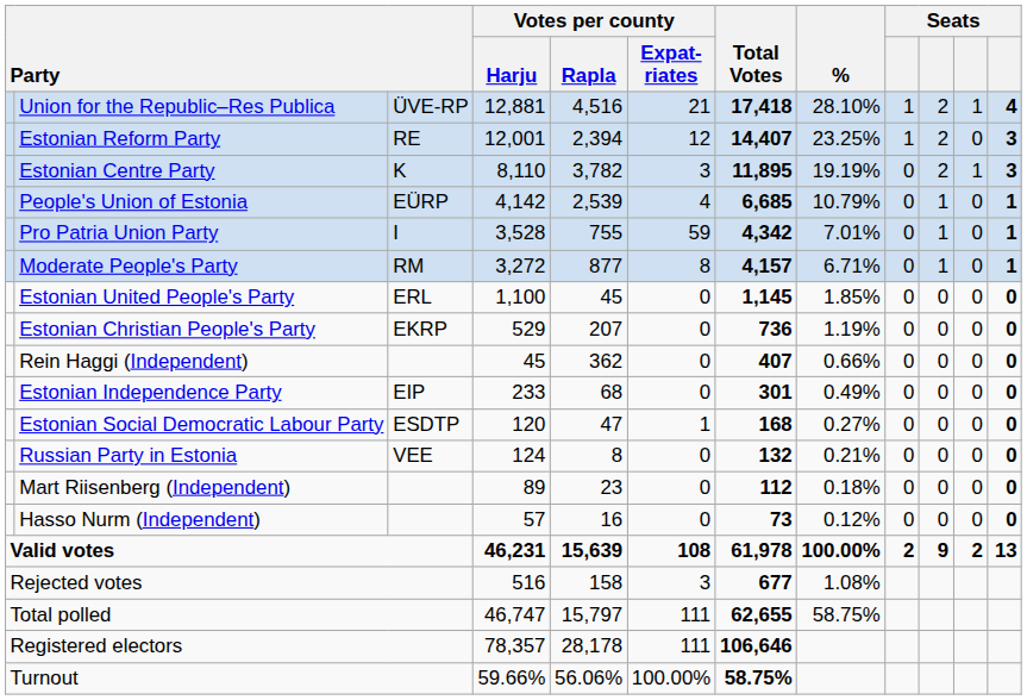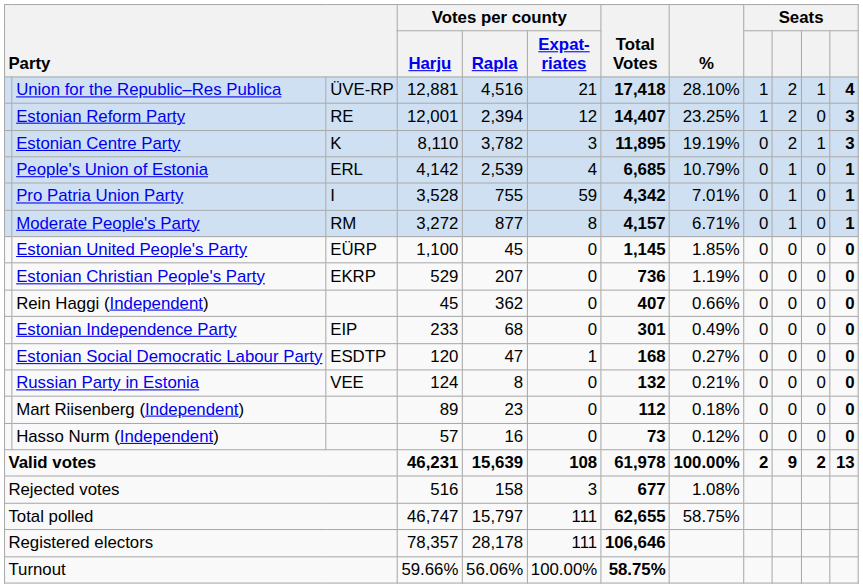People's Union of Estonia | column 3: EÜRP -> ERL
Estonian United People's Party | column 3: ERL -> EÜRP
